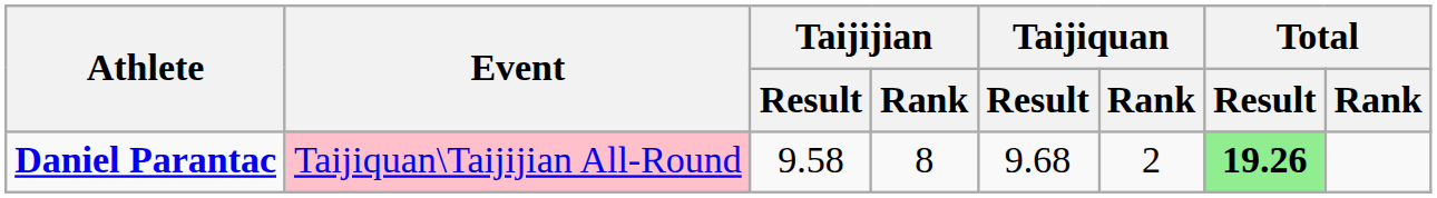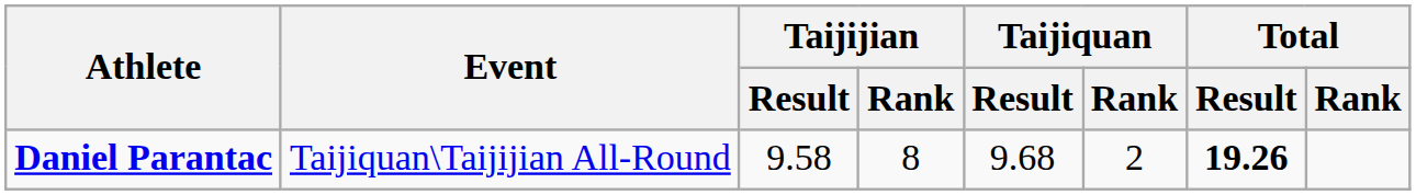row 3 | Event: pink background -> no background
row 3 | Total / Result: lightgreen background -> no background
